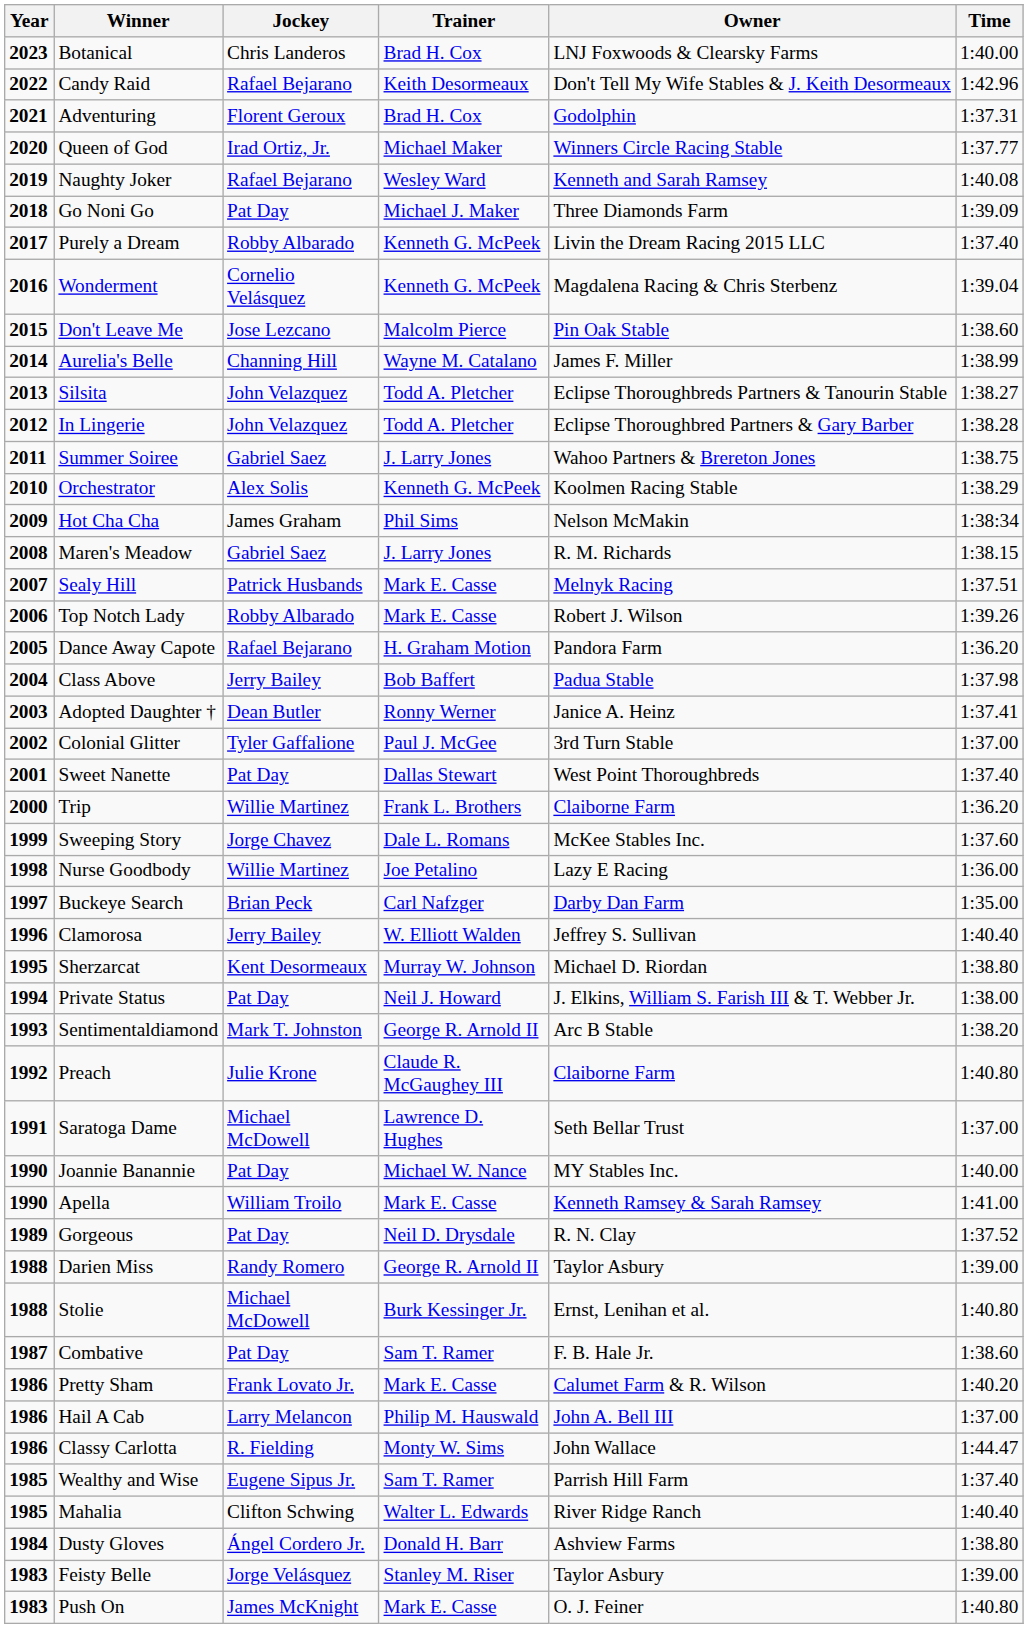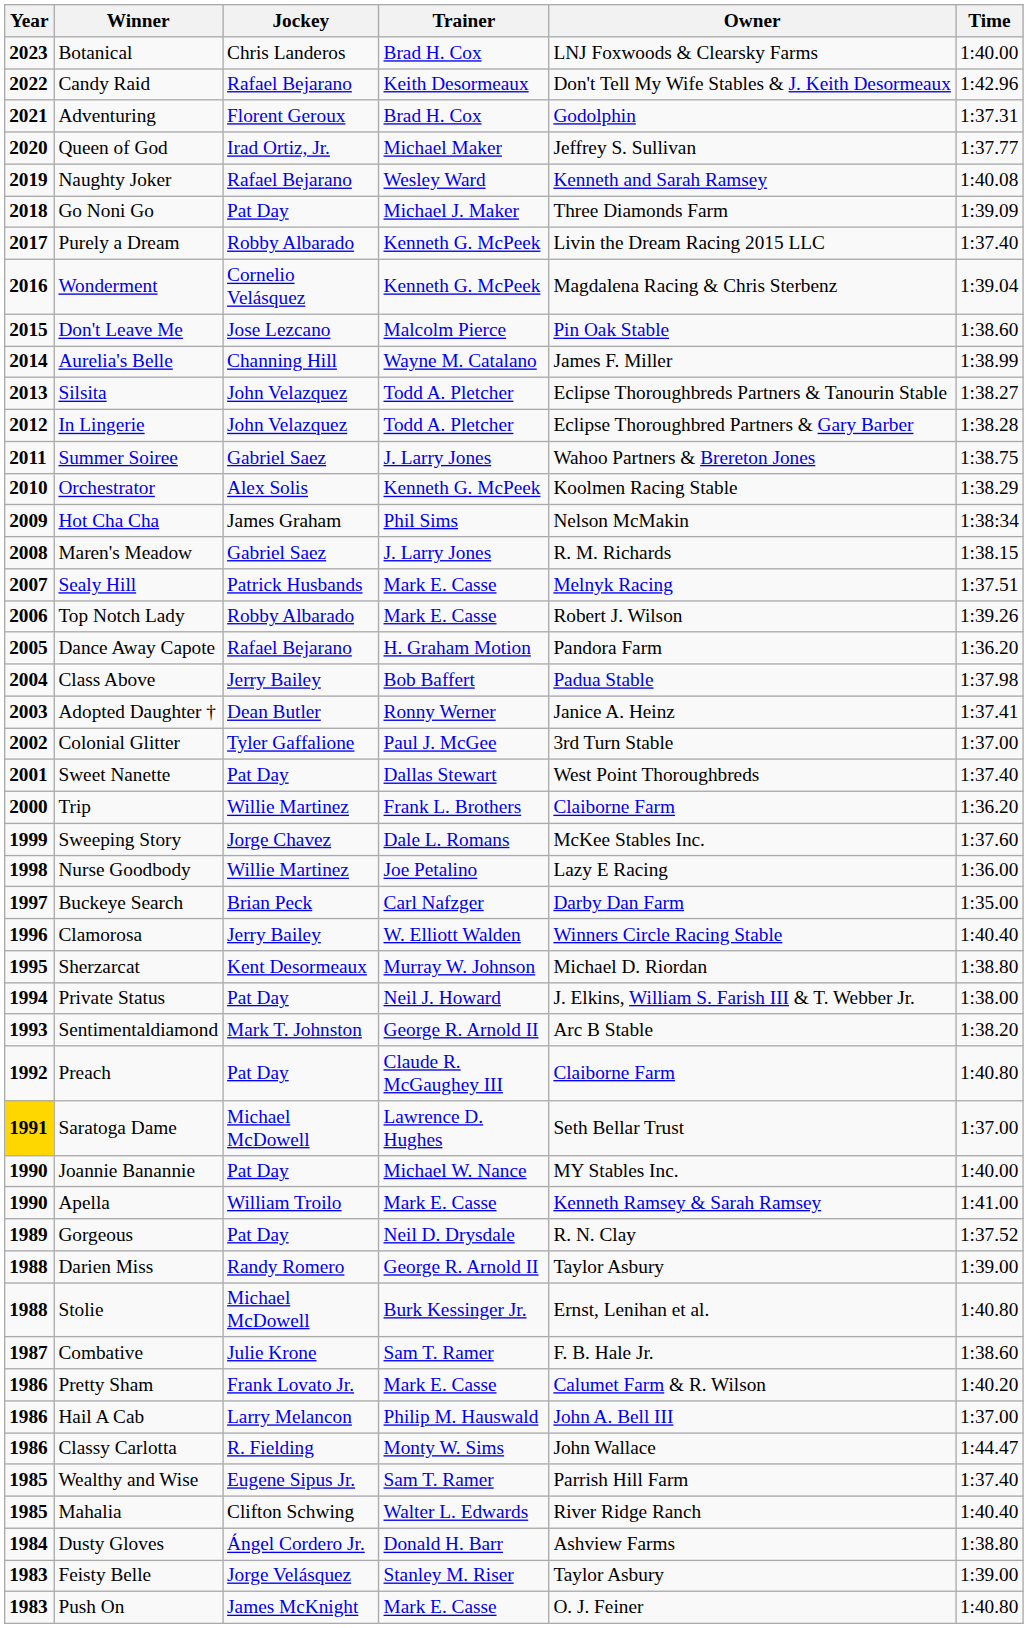Queen of God | Owner: Winners Circle Racing Stable -> Jeffrey S. Sullivan
Clamorosa | Owner: Jeffrey S. Sullivan -> Winners Circle Racing Stable
Preach | Jockey: Julie Krone -> Pat Day
Saratoga Dame | Year: no background -> gold background
Combative | Jockey: Pat Day -> Julie Krone
